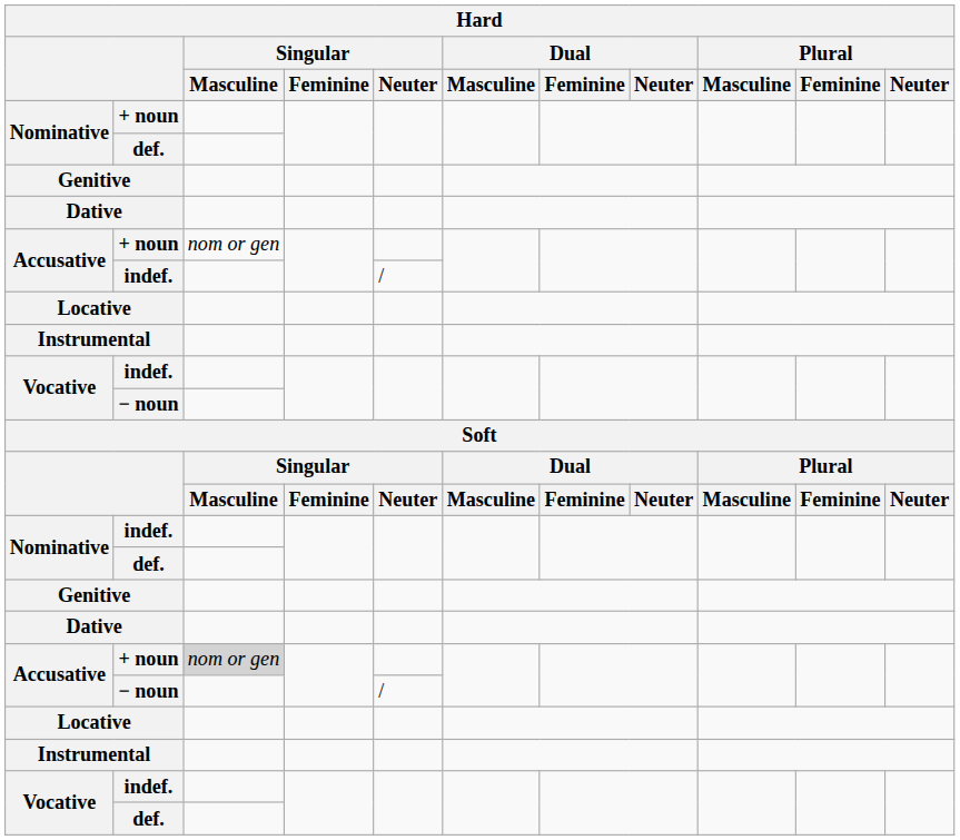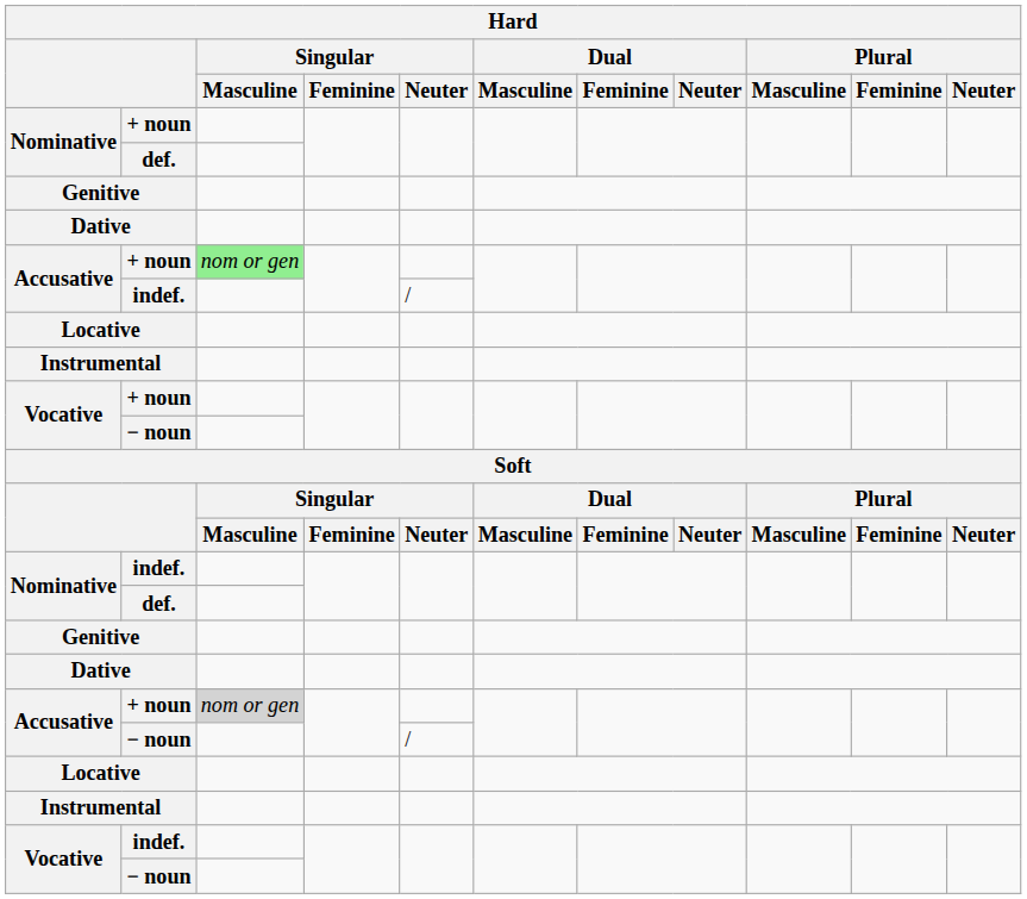row 8 | Singular / Masculine: no background -> lightgreen background
row 12 | column 2: indef. -> + noun
row 26 | column 2: def. -> − noun
